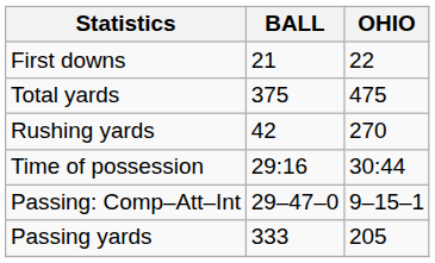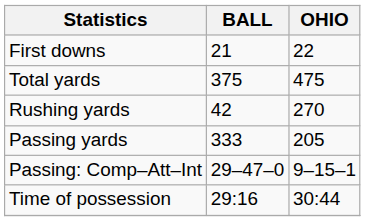rows swapped: Passing yards <-> Time of possession
